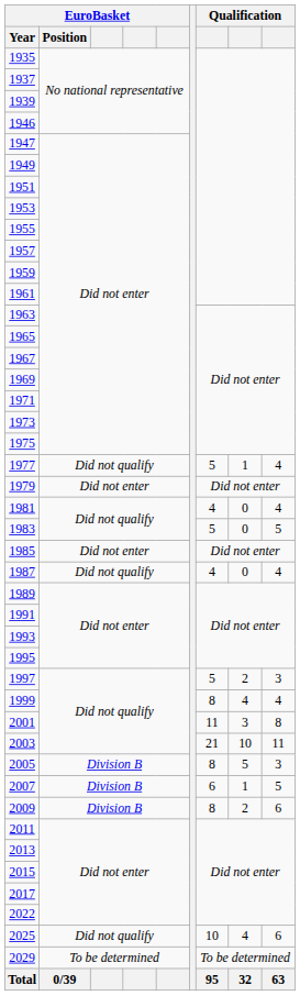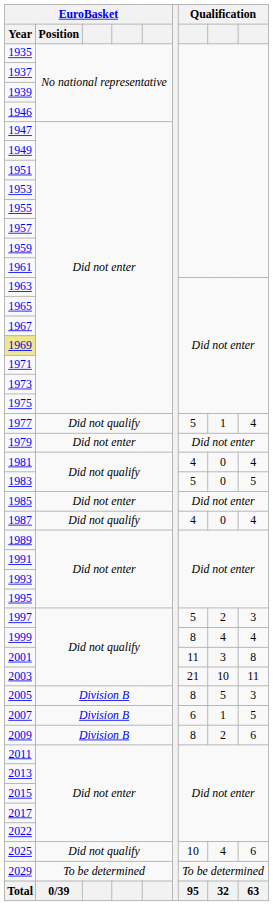1969 | EuroBasket / Year: no background -> khaki background
